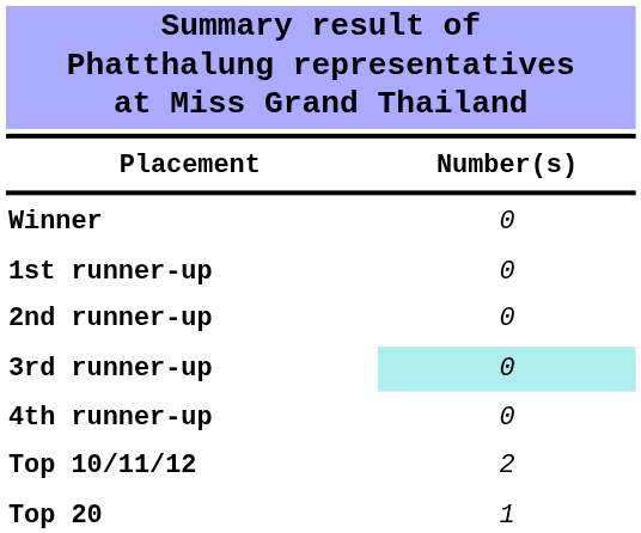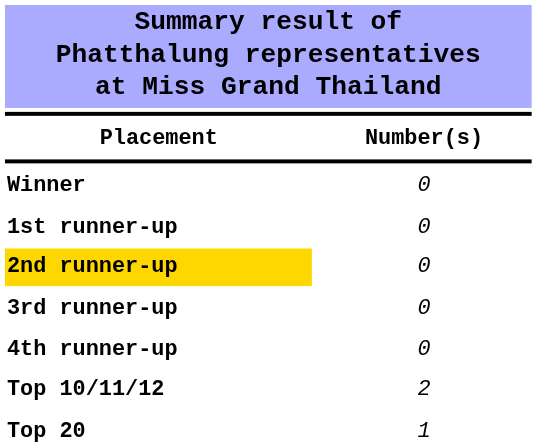row 5 | column 1: no background -> gold background
row 6 | column 2: paleturquoise background -> no background
